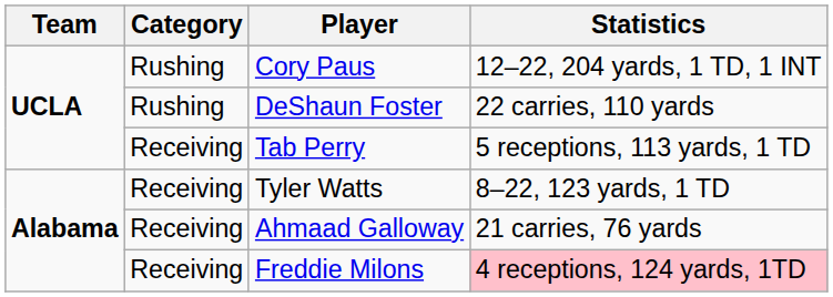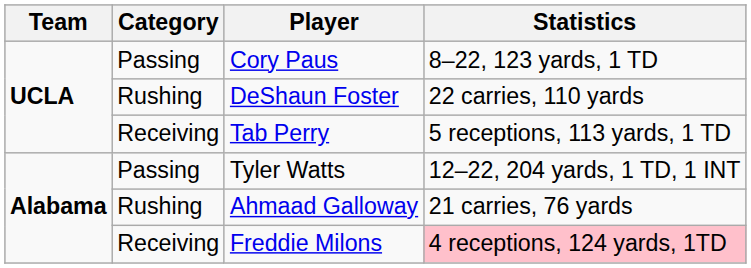Cory Paus | Category: Rushing -> Passing
Cory Paus | Statistics: 12–22, 204 yards, 1 TD, 1 INT -> 8–22, 123 yards, 1 TD
Tyler Watts | Category: Receiving -> Passing
Tyler Watts | Statistics: 8–22, 123 yards, 1 TD -> 12–22, 204 yards, 1 TD, 1 INT
Ahmaad Galloway | Category: Receiving -> Rushing
